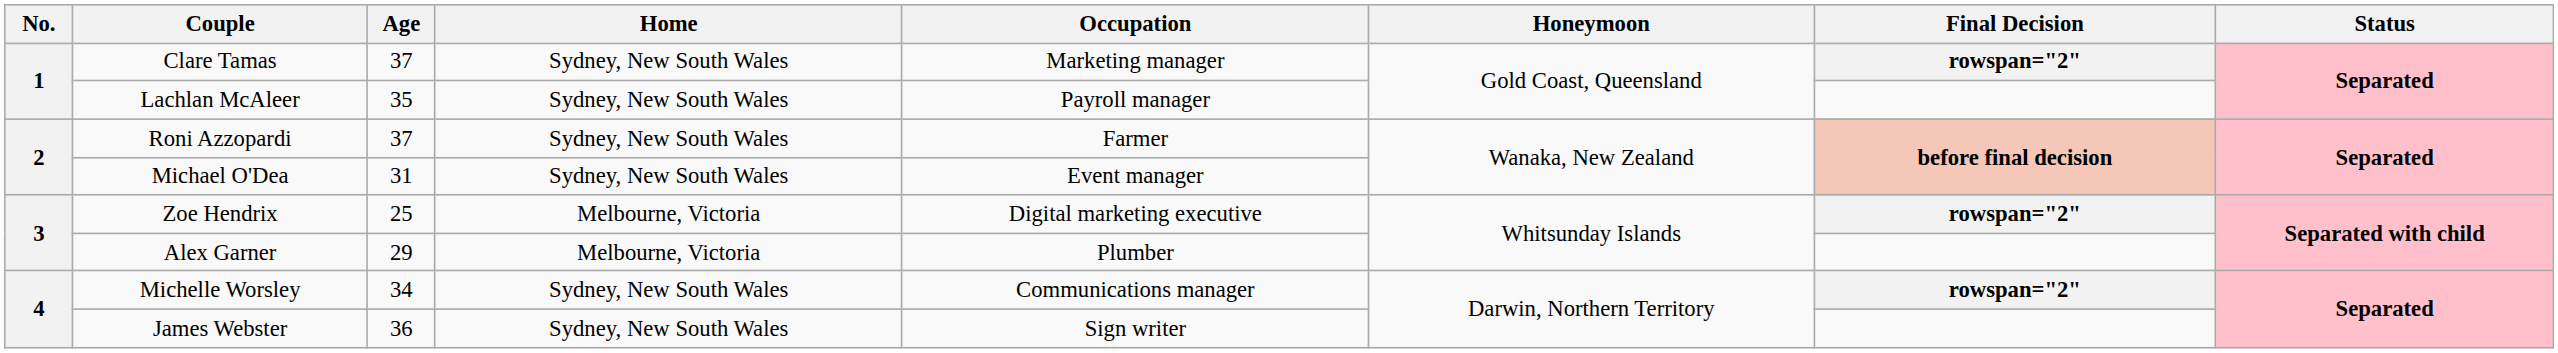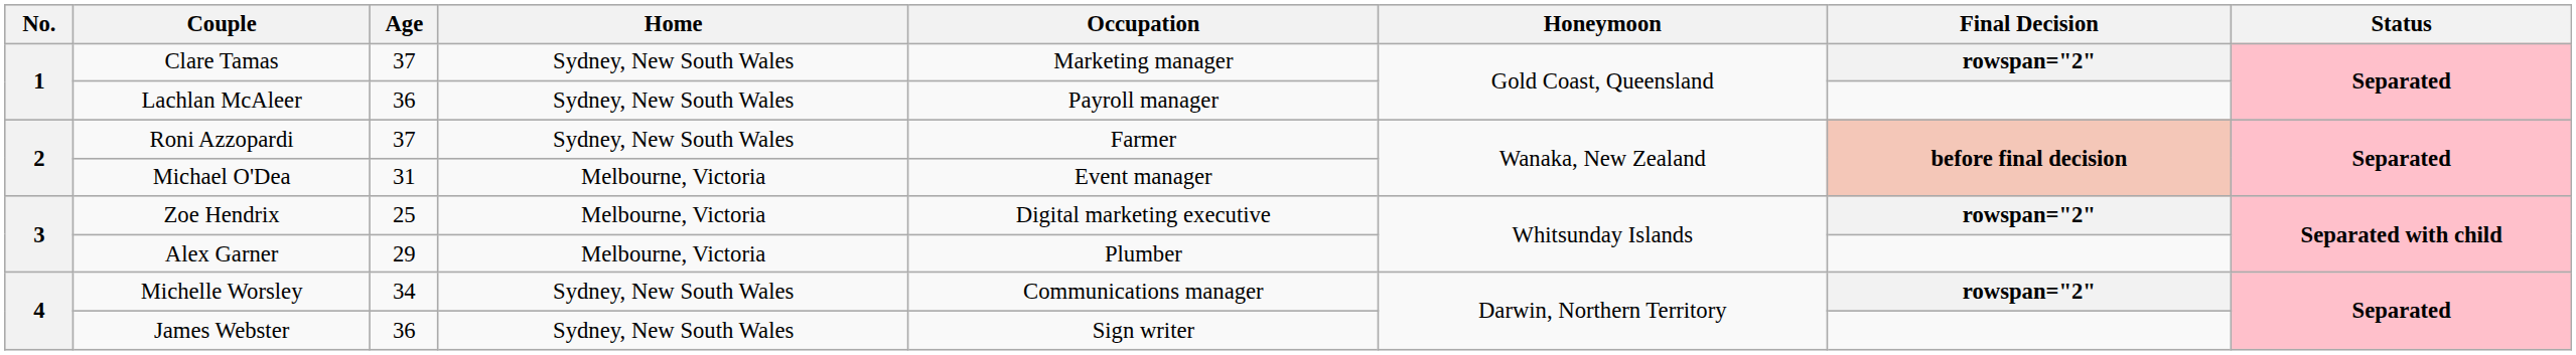Lachlan McAleer | Age: 35 -> 36
Michael O'Dea | Home: Sydney, New South Wales -> Melbourne, Victoria
